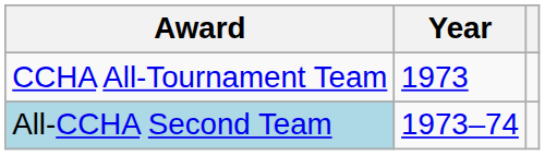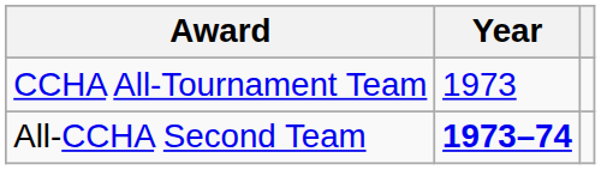row 3 | Award: lightblue background -> no background
row 3 | Year: normal -> bold
